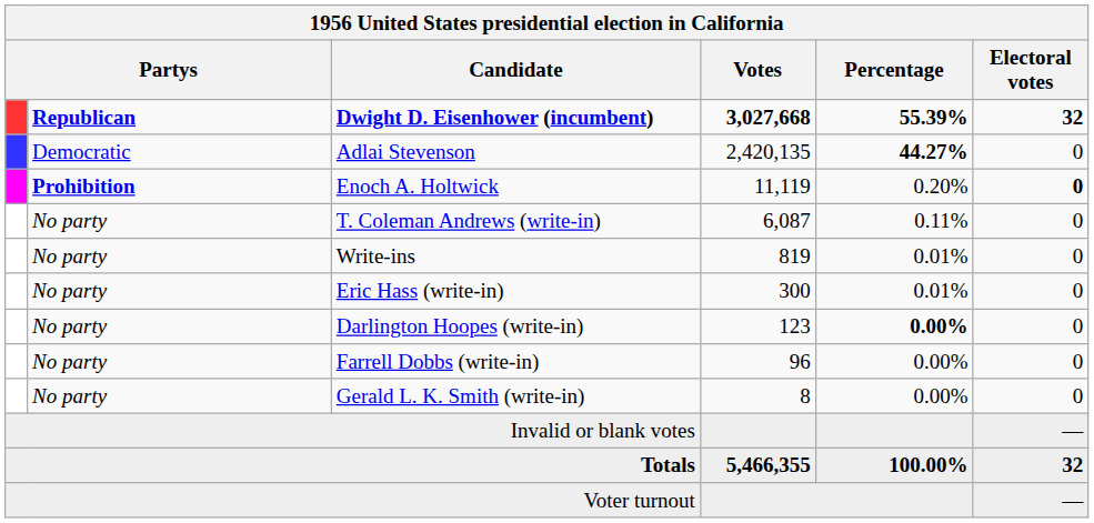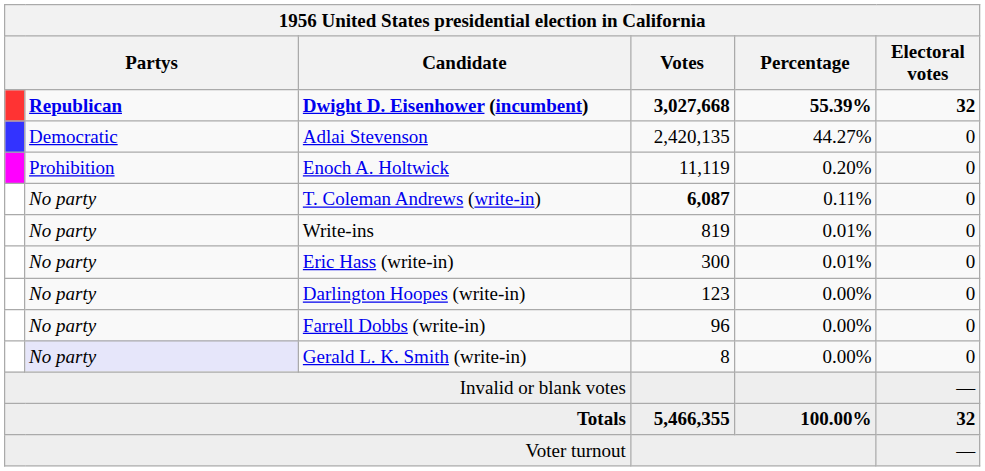Adlai Stevenson | Percentage: bold -> normal
Enoch A. Holtwick | column 2: bold -> normal
Enoch A. Holtwick | Electoral votes: bold -> normal
T. Coleman Andrews (write-in) | Votes: normal -> bold
Darlington Hoopes (write-in) | Percentage: bold -> normal
Gerald L. K. Smith (write-in) | column 2: no background -> lavender background
